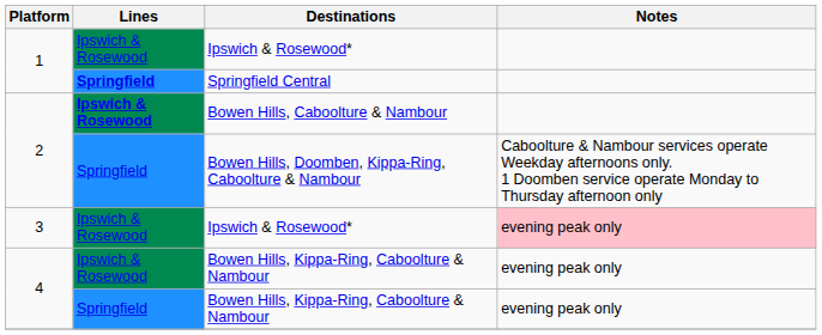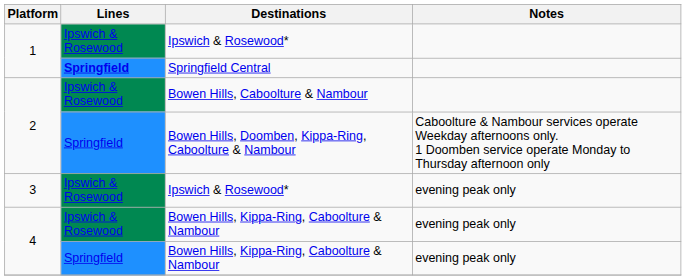Bowen Hills, Caboolture & Nambour | Lines: bold -> normal
3 / Ipswich & Rosewood* | Notes: pink background -> no background
